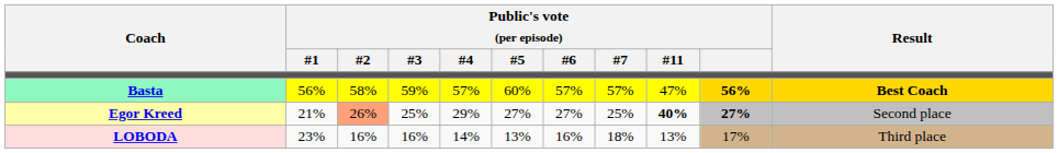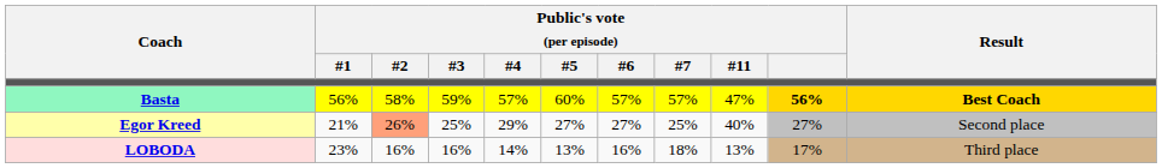Egor Kreed | Public's vote (per episode) / #11: bold -> normal
Egor Kreed | Public's vote (per episode): bold -> normal
